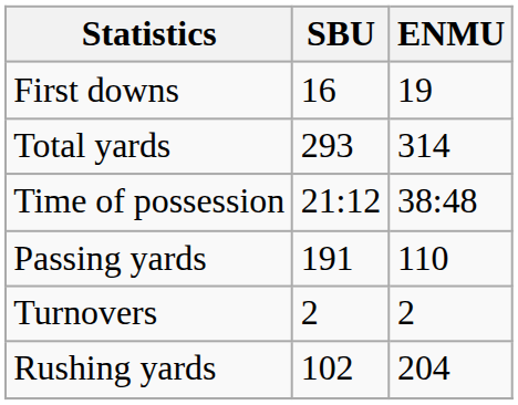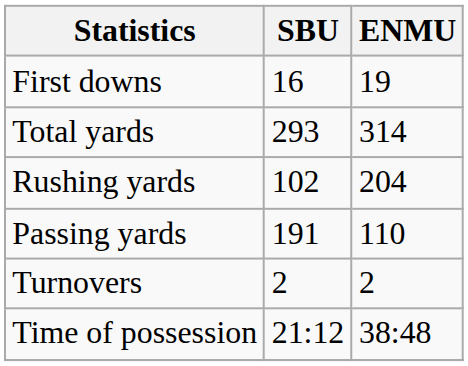rows swapped: Rushing yards <-> Time of possession
